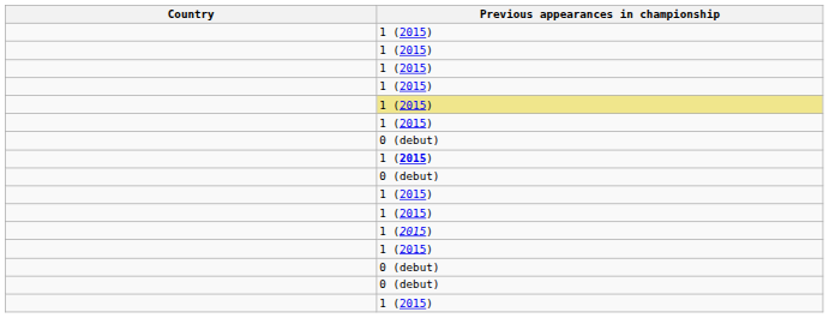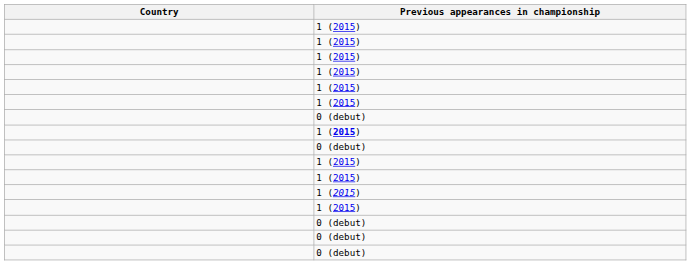row 6 | Previous appearances in championship: khaki background -> no background
row 17 | Previous appearances in championship: 1 (2015) -> 0 (debut)
